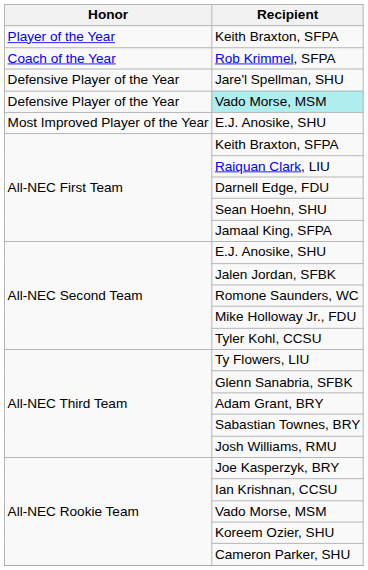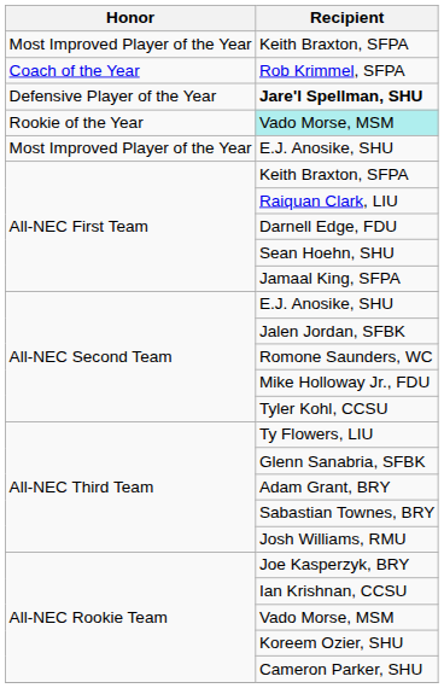row 2 | Honor: Player of the Year -> Most Improved Player of the Year
row 4 | Recipient: normal -> bold
row 5 | Honor: Defensive Player of the Year -> Rookie of the Year
